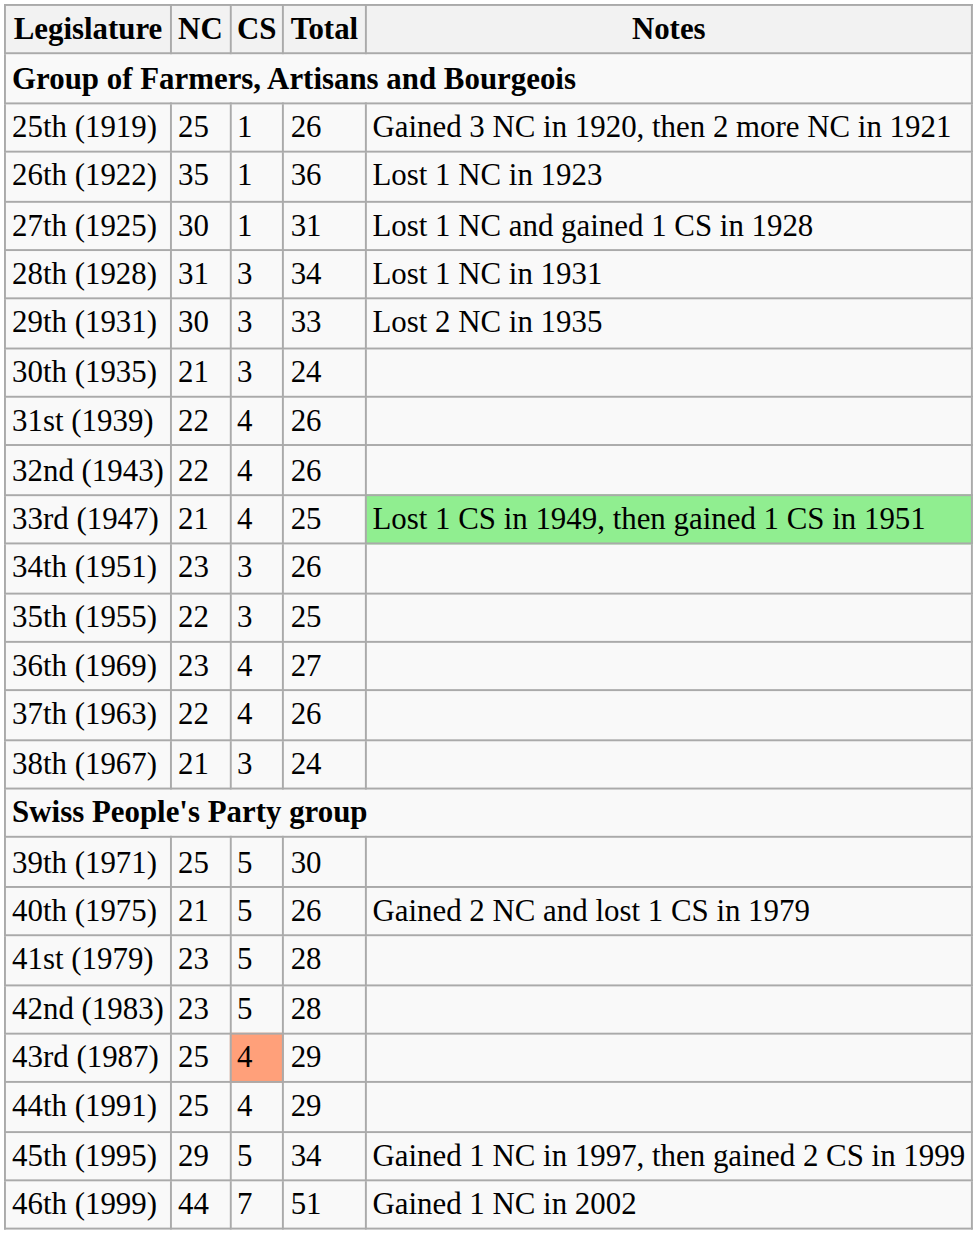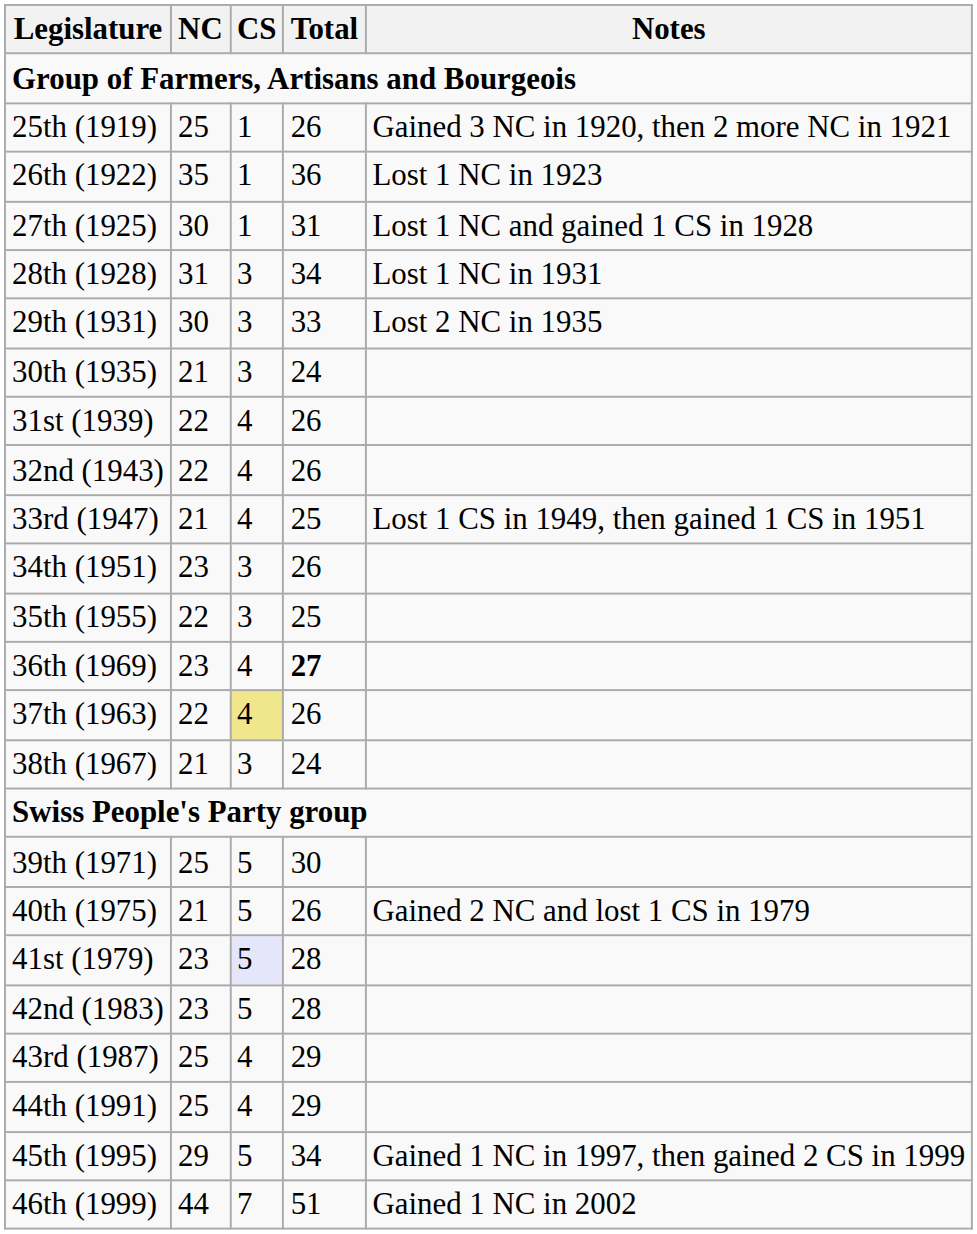33rd (1947) | Notes: lightgreen background -> no background
36th (1969) | Total: normal -> bold
37th (1963) | CS: no background -> khaki background
41st (1979) | CS: no background -> lavender background
43rd (1987) | CS: lightsalmon background -> no background
